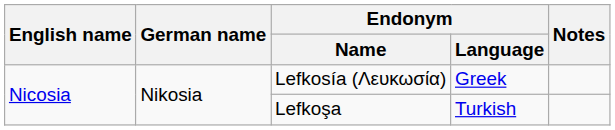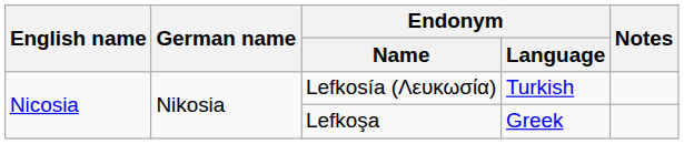Lefkosía (Λευκωσία) | Endonym / Language: Greek -> Turkish
Lefkoşa | Endonym / Language: Turkish -> Greek
